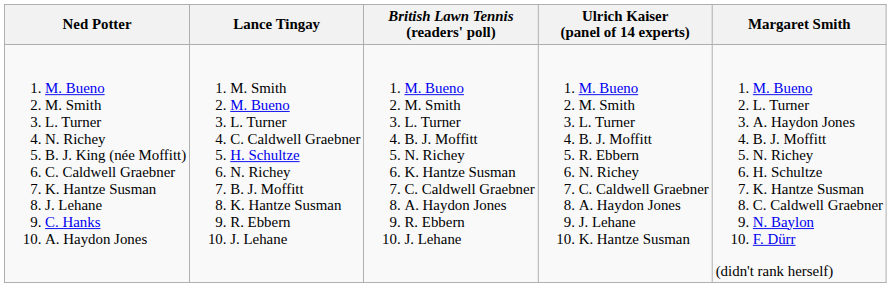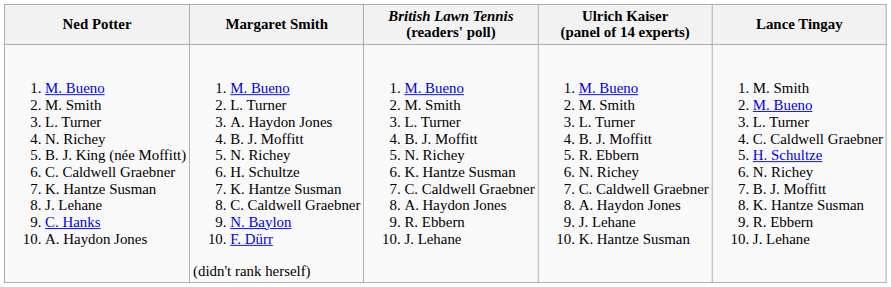columns swapped: Lance Tingay <-> Margaret Smith
